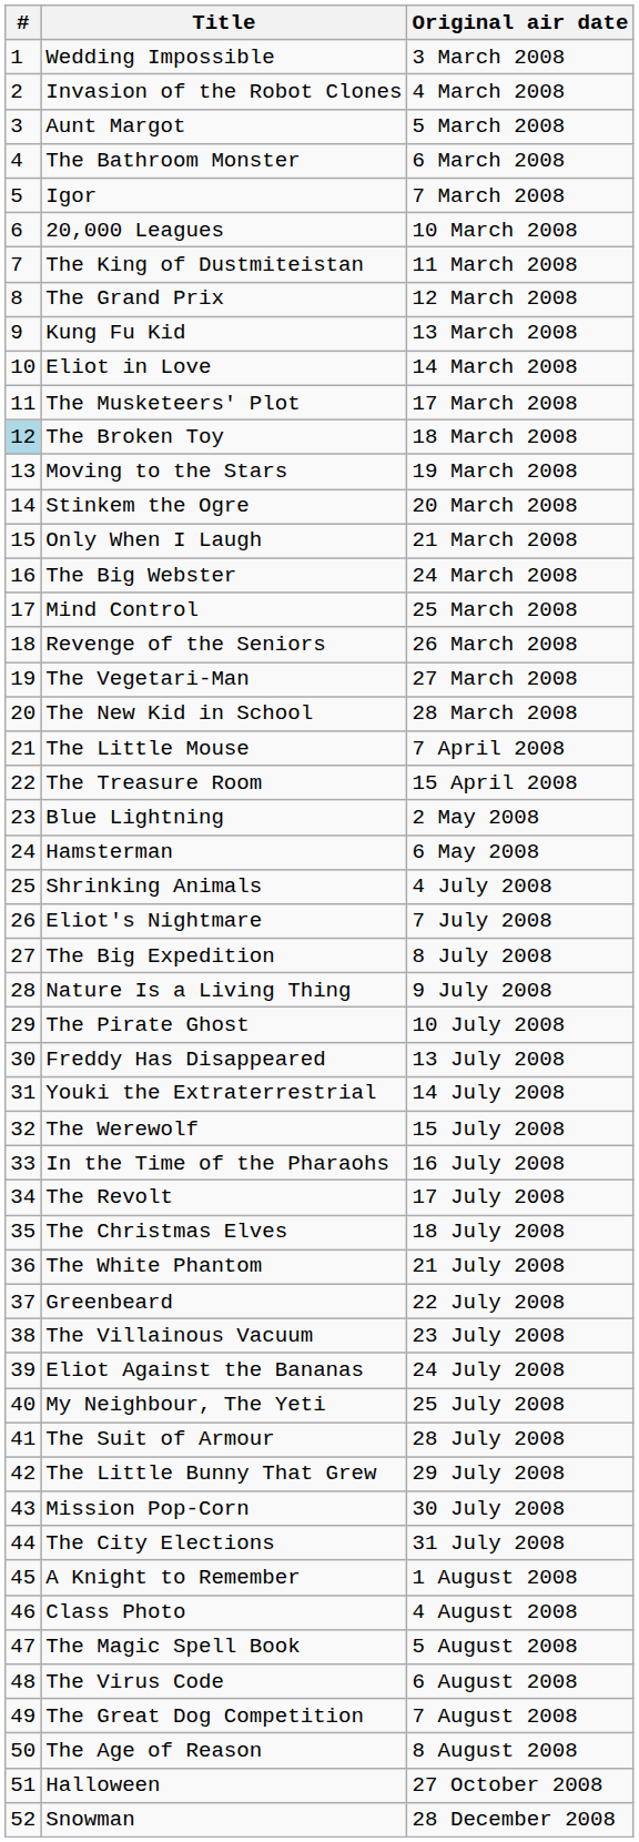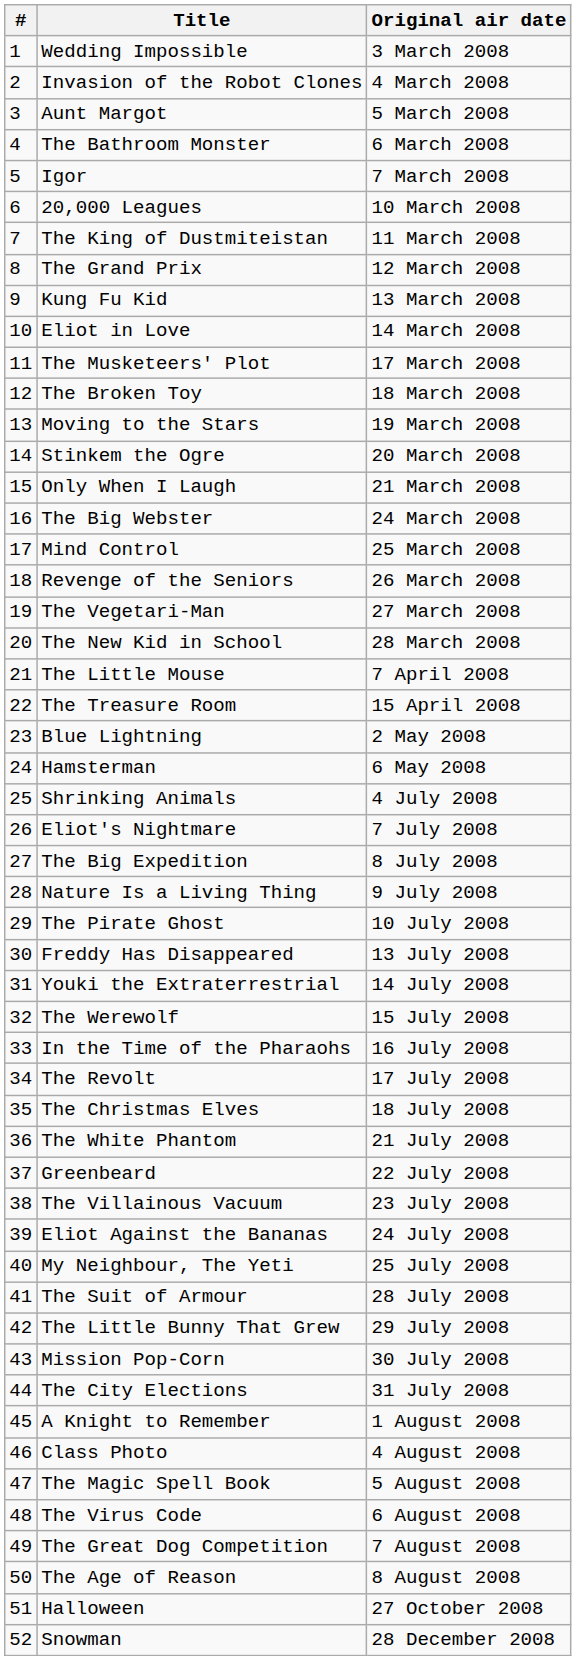The Broken Toy | #: lightblue background -> no background
